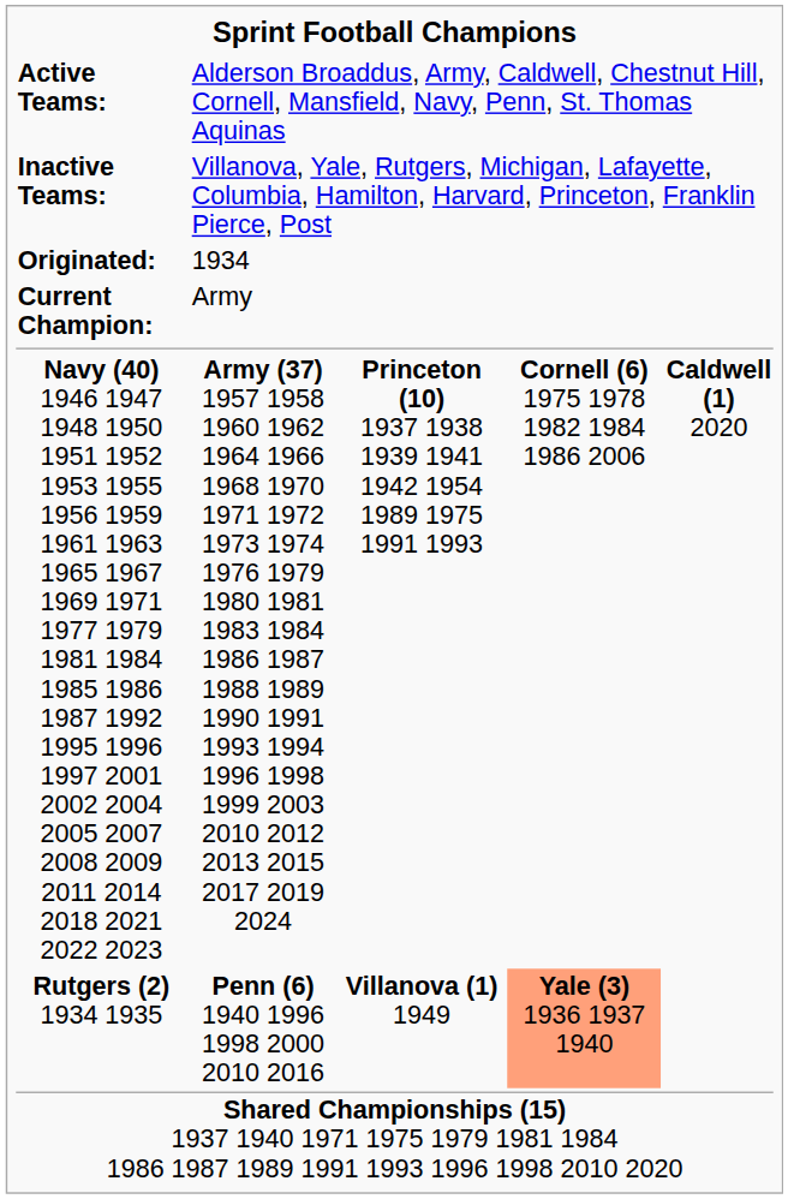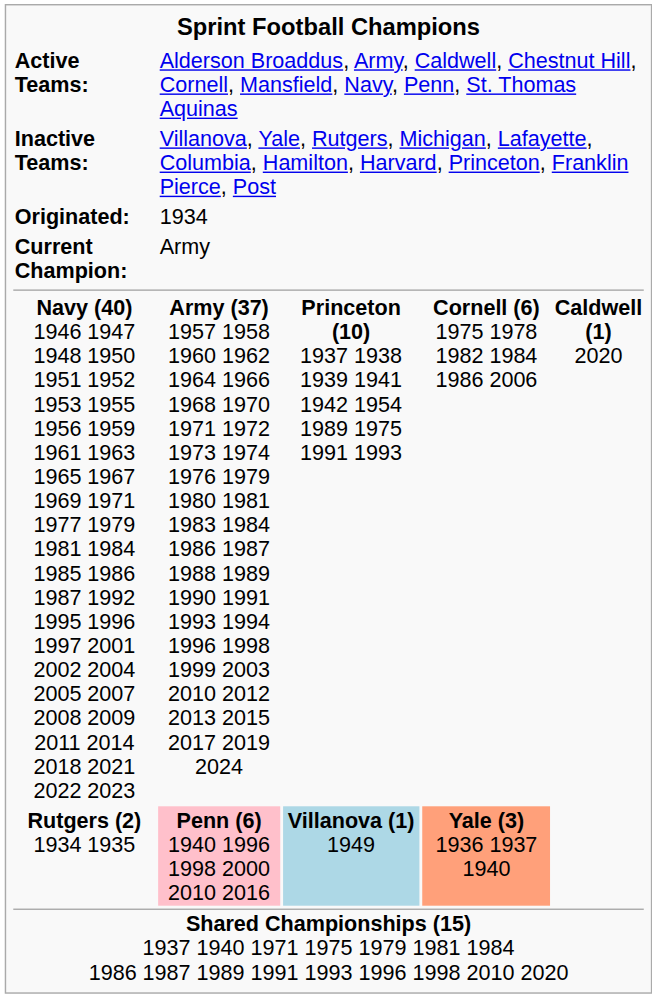Rutgers (2) 1934 1935 | column 2: no background -> pink background
Rutgers (2) 1934 1935 | column 3: no background -> lightblue background
